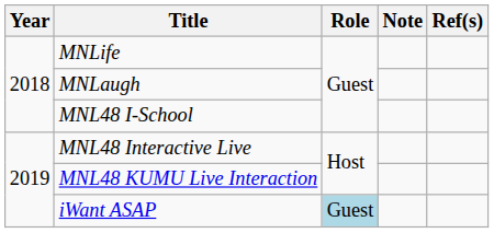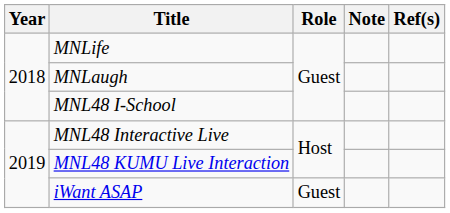iWant ASAP | Role: lightblue background -> no background
